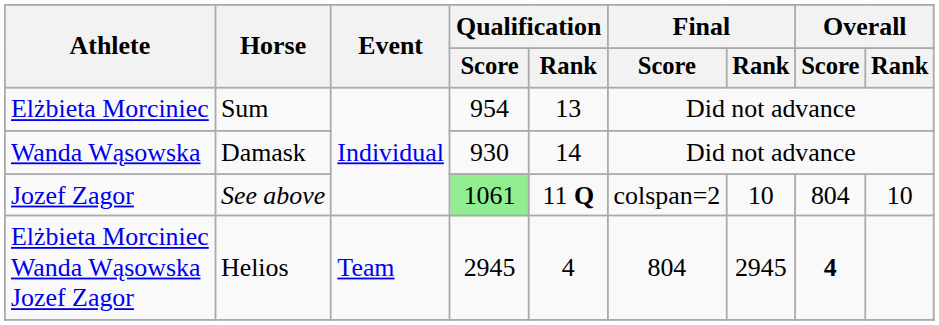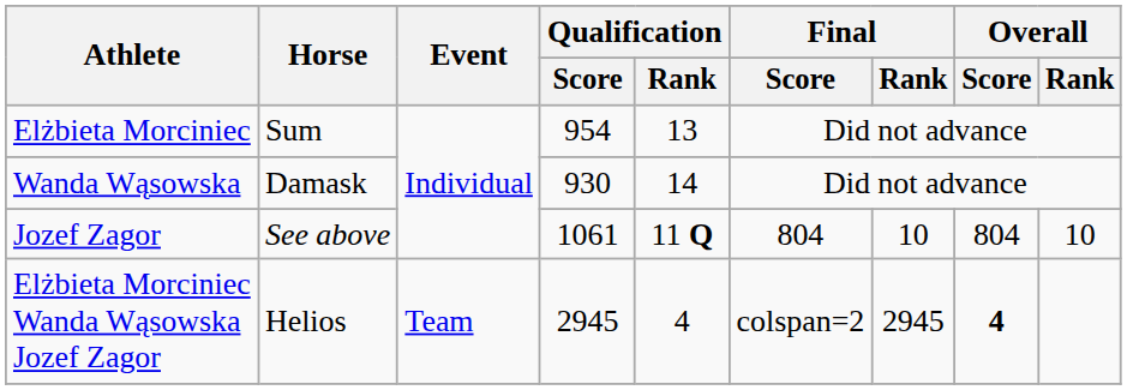Jozef Zagor | Qualification / Score: lightgreen background -> no background
Jozef Zagor | Final / Score: colspan=2 -> 804
Elżbieta Morciniec Wanda Wąsowska Jozef Zagor | Final / Score: 804 -> colspan=2
